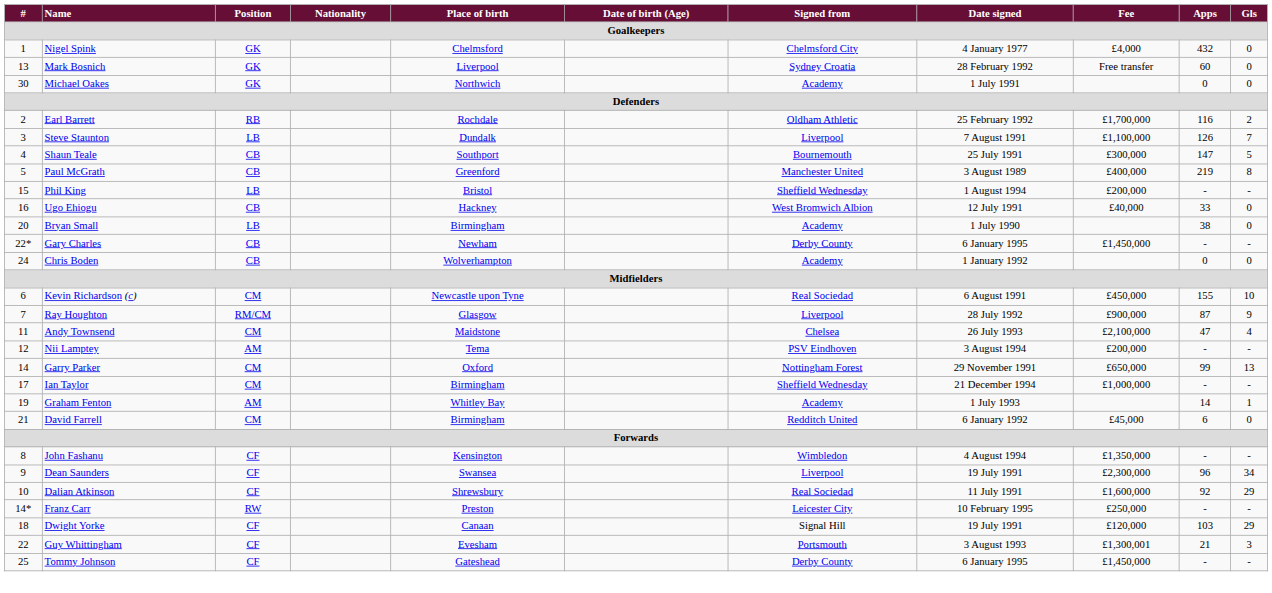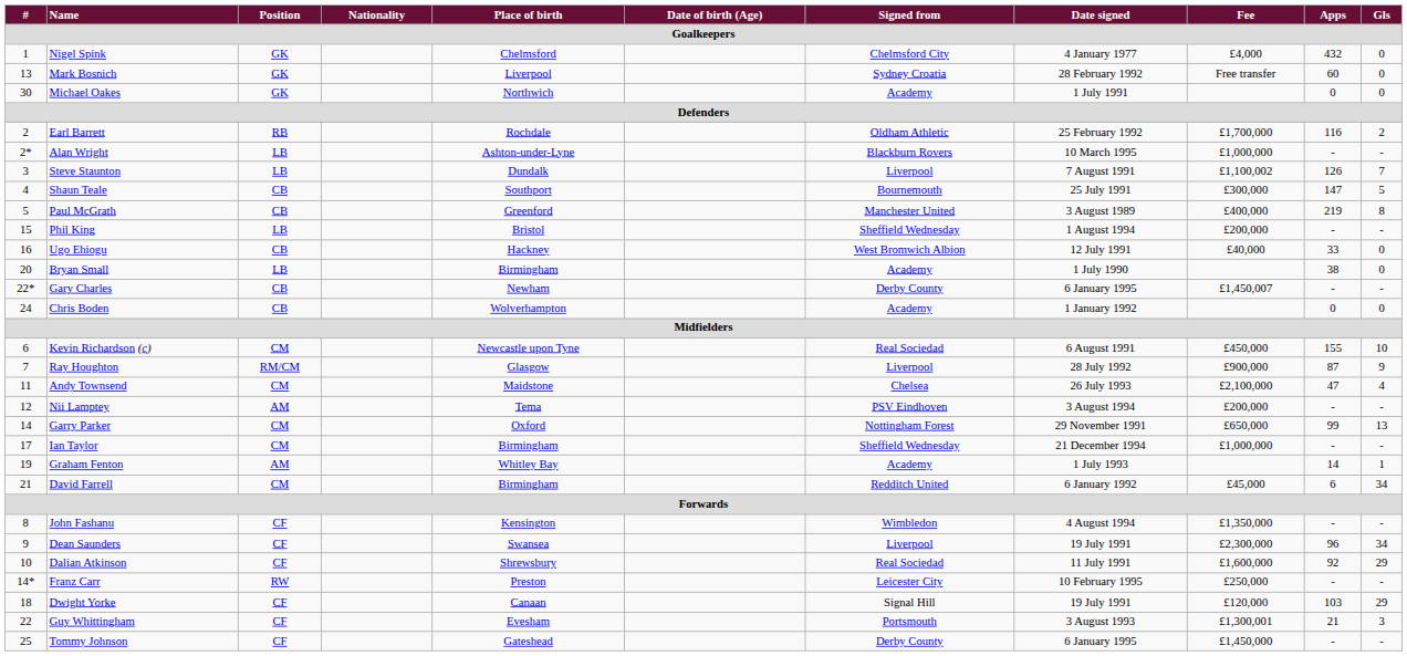+ row: 2* | Alan Wright | LB | Ashton-under-Lyne | Blackburn Rovers | 10 March 1995 | £1,000,000 | - | -
Steve Staunton | Fee: £1,100,000 -> £1,100,002
Gary Charles | Fee: £1,450,000 -> £1,450,007
David Farrell | Gls: 0 -> 34
